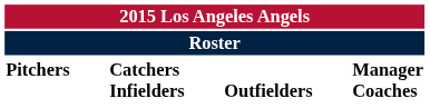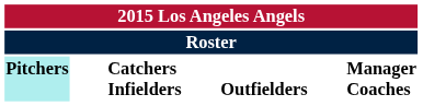Pitchers | column 1: no background -> paleturquoise background
